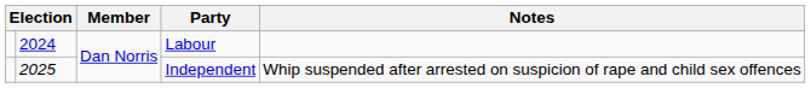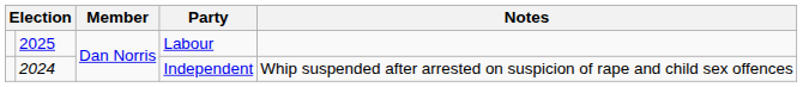Labour | column 2: 2024 -> 2025
Independent | column 2: 2025 -> 2024
